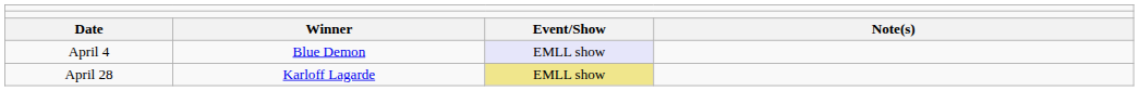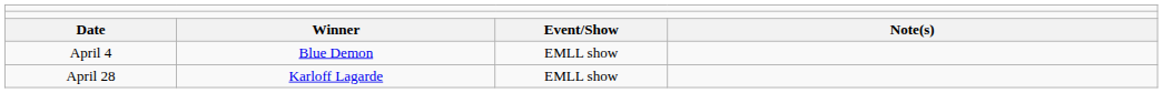April 4 | column 3: lavender background -> no background
April 28 | column 3: khaki background -> no background
